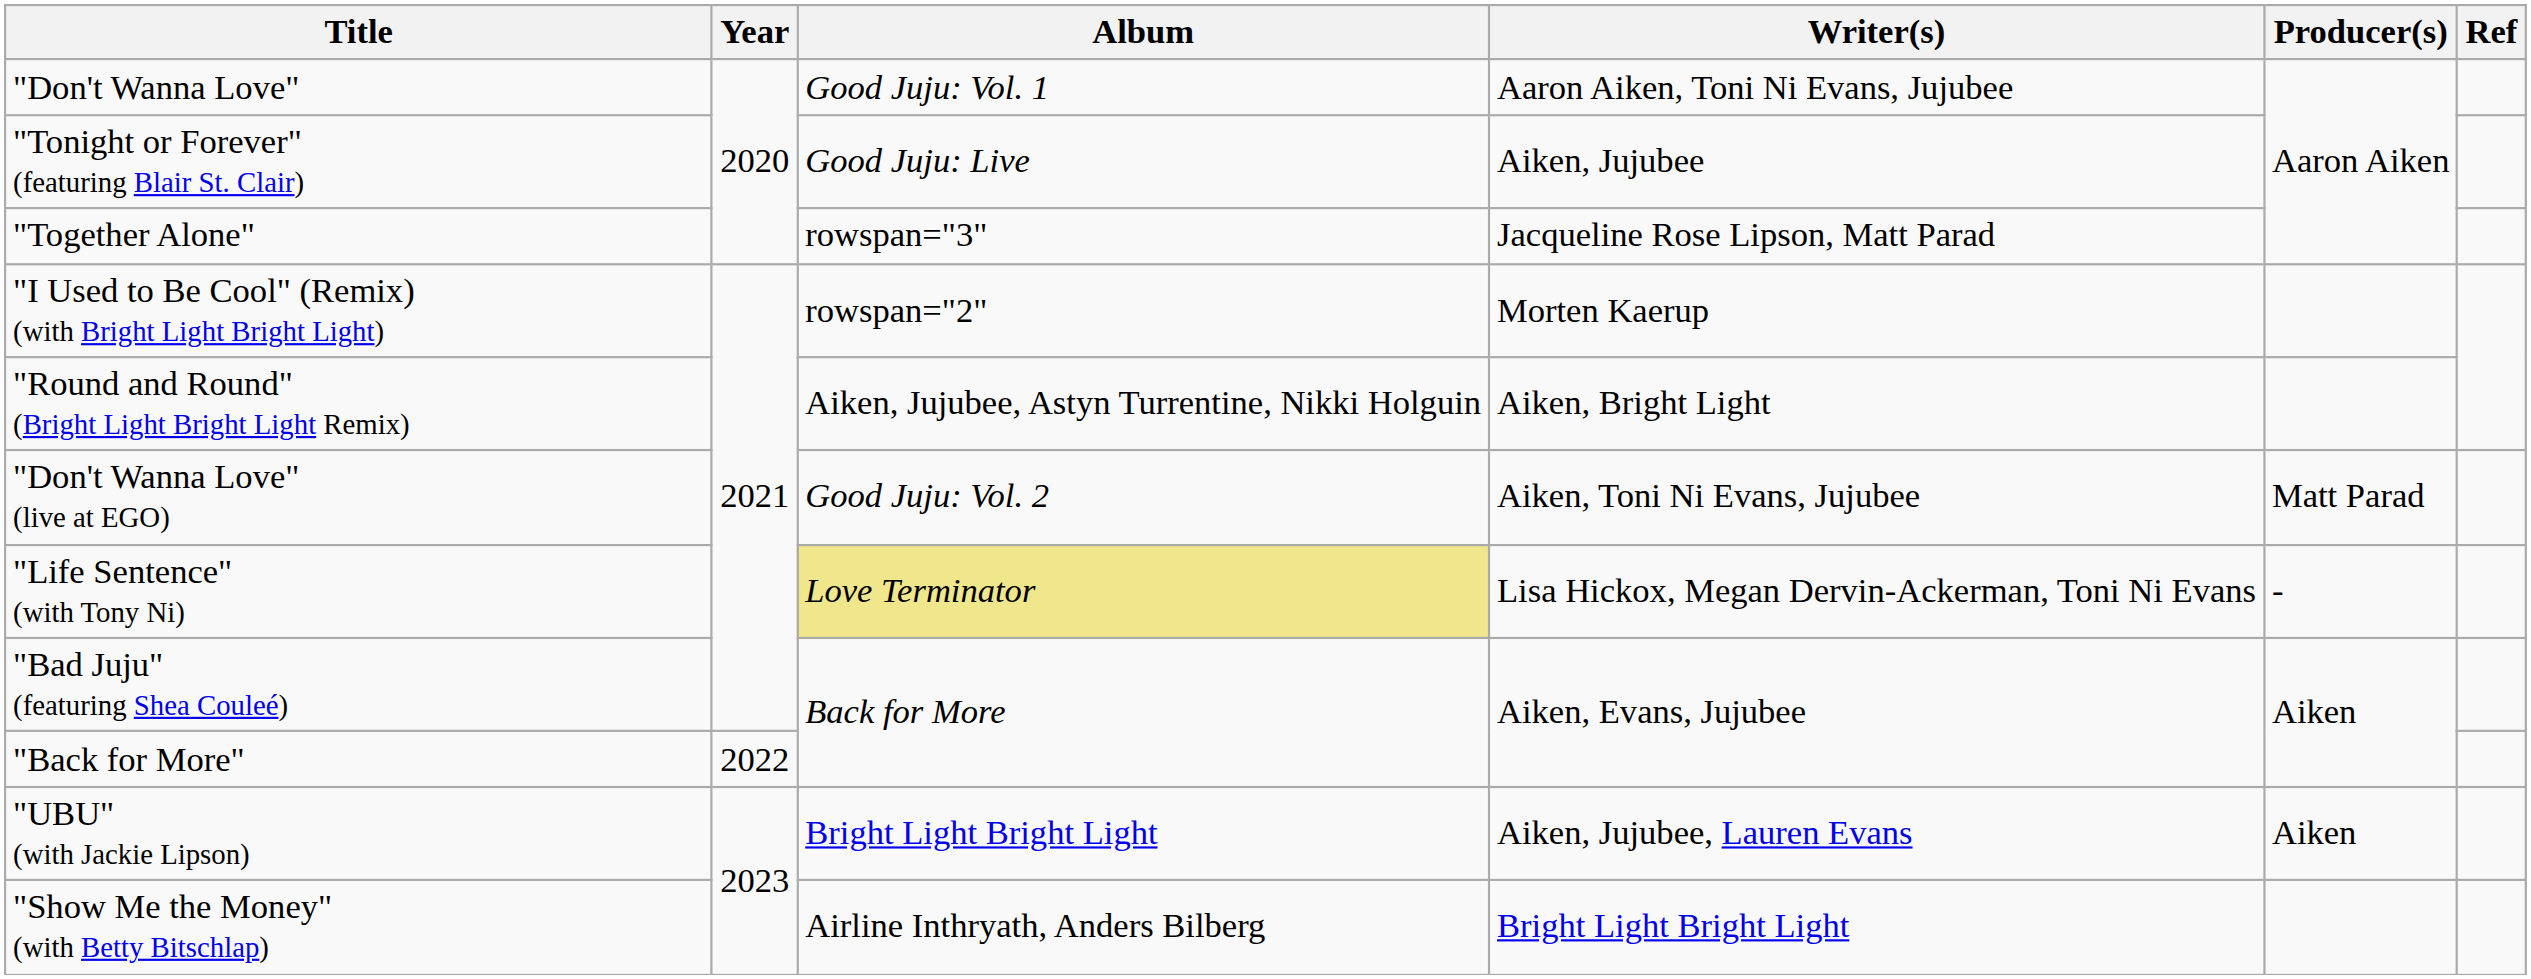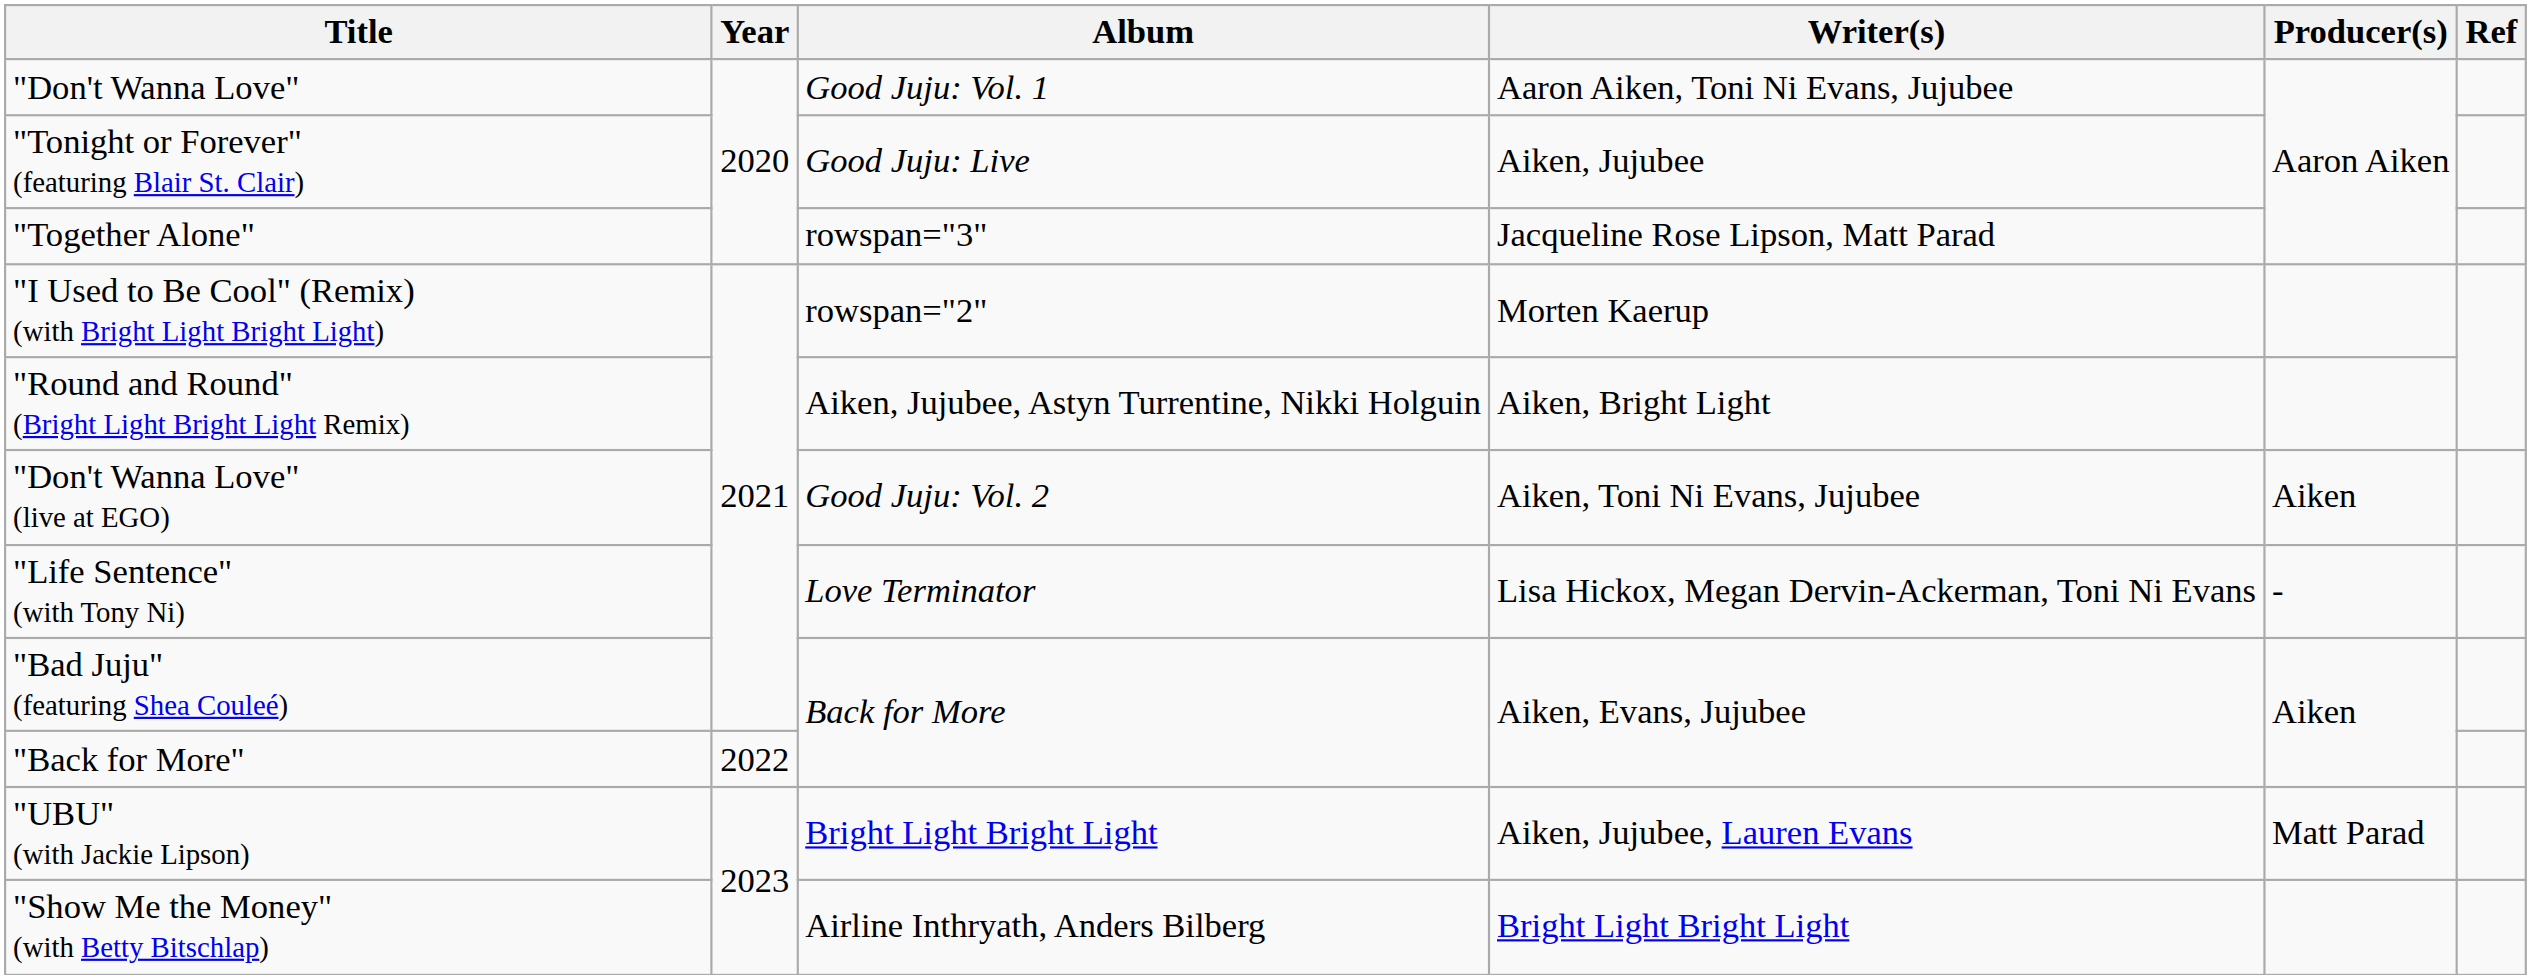"Don't Wanna Love" (live at EGO) | Producer(s): Matt Parad -> Aiken
"Life Sentence" (with Tony Ni) | Album: khaki background -> no background
"UBU" (with Jackie Lipson) | Producer(s): Aiken -> Matt Parad
